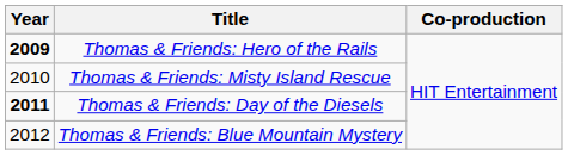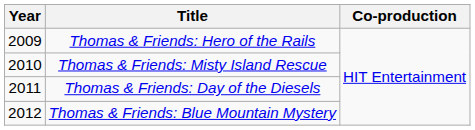Thomas & Friends: Hero of the Rails | Year: bold -> normal
Thomas & Friends: Day of the Diesels | Year: bold -> normal
